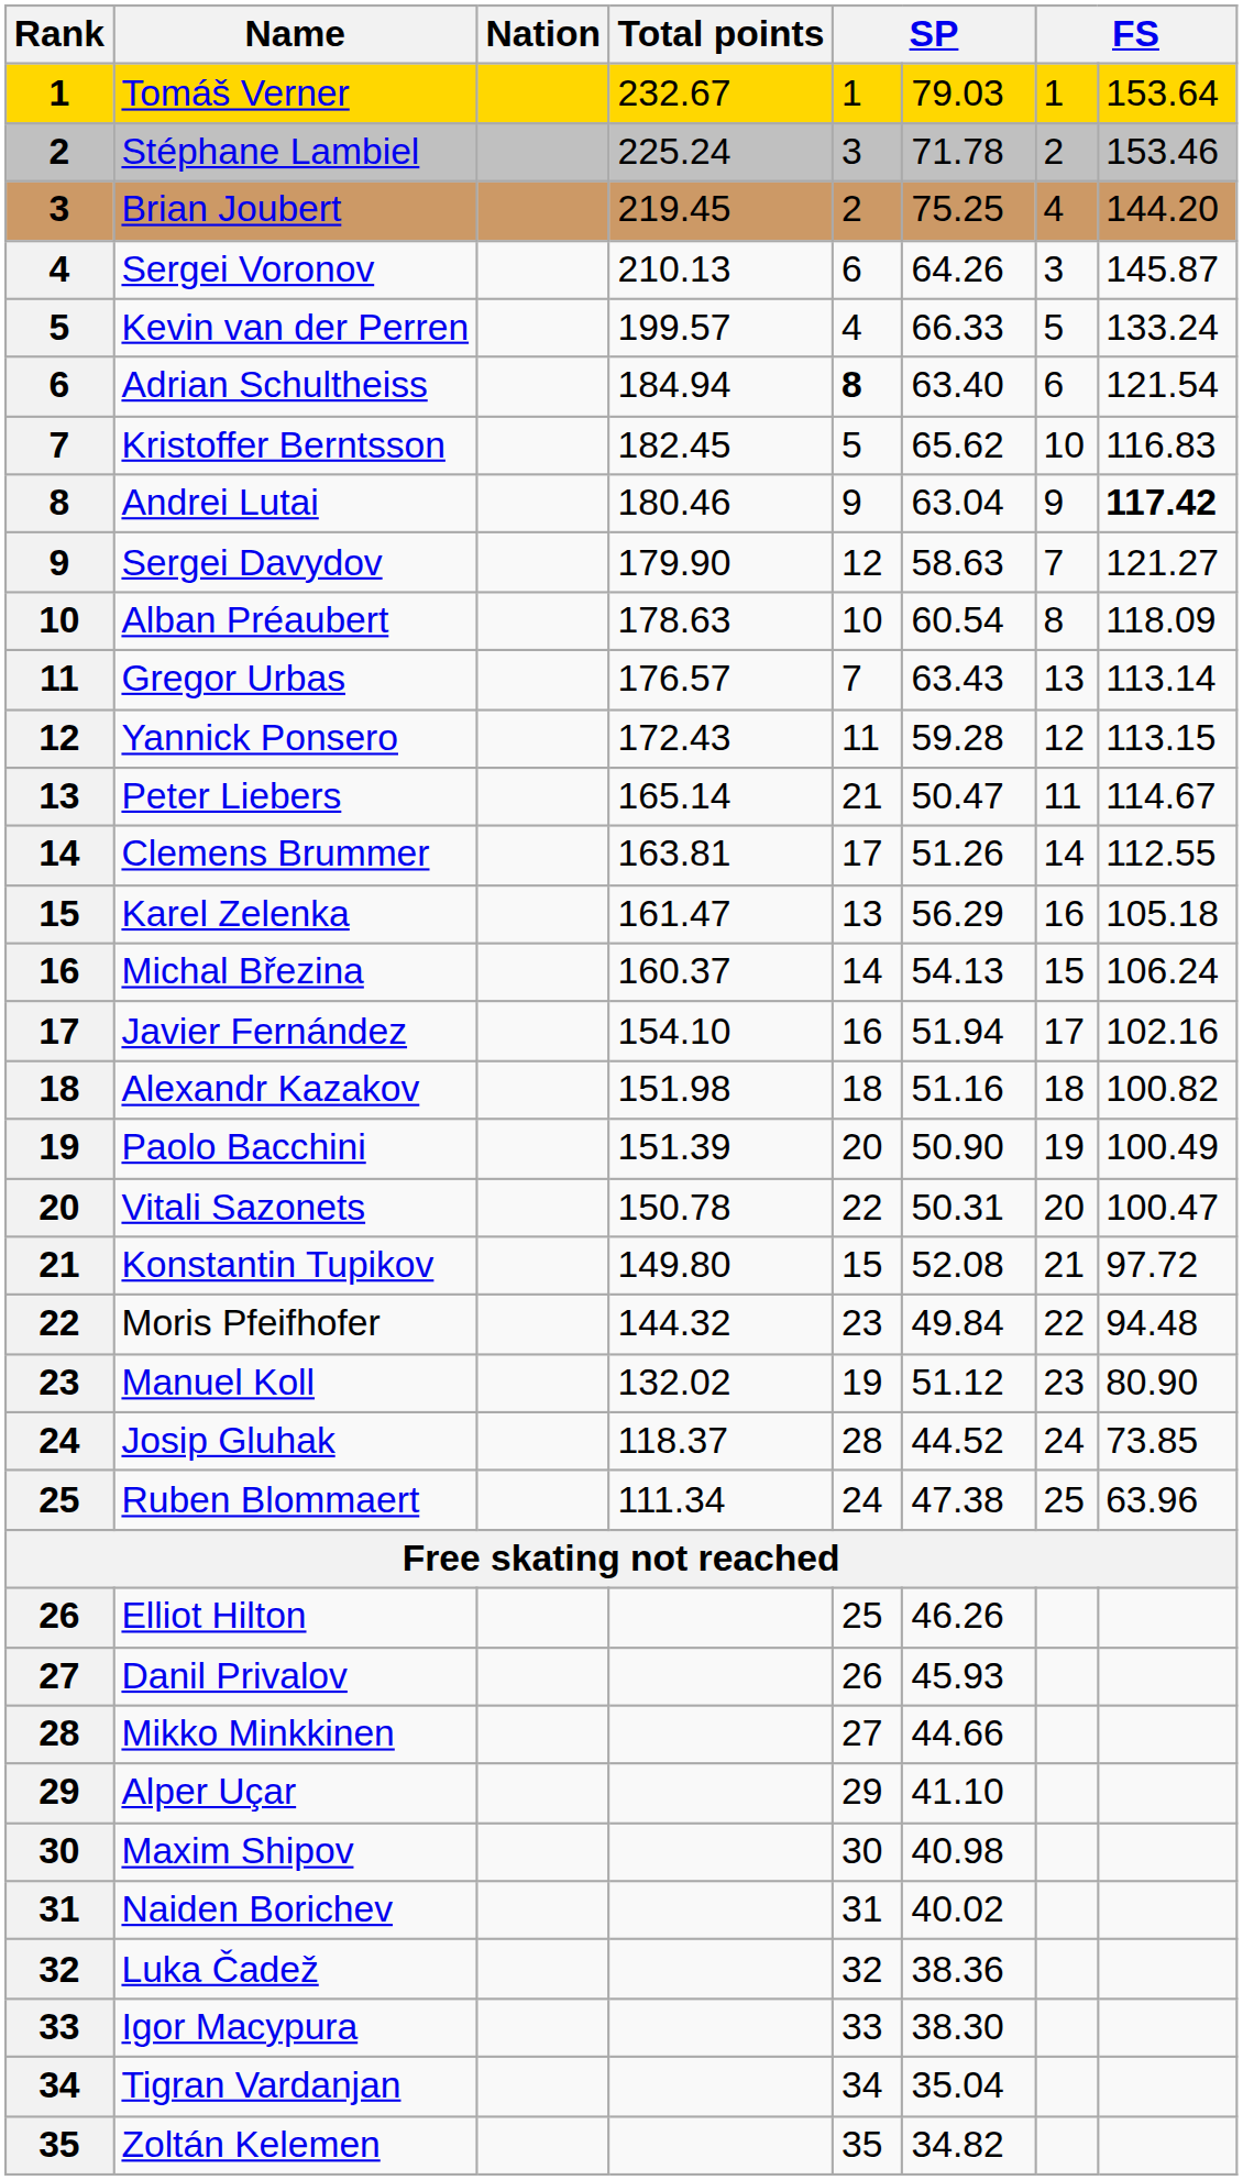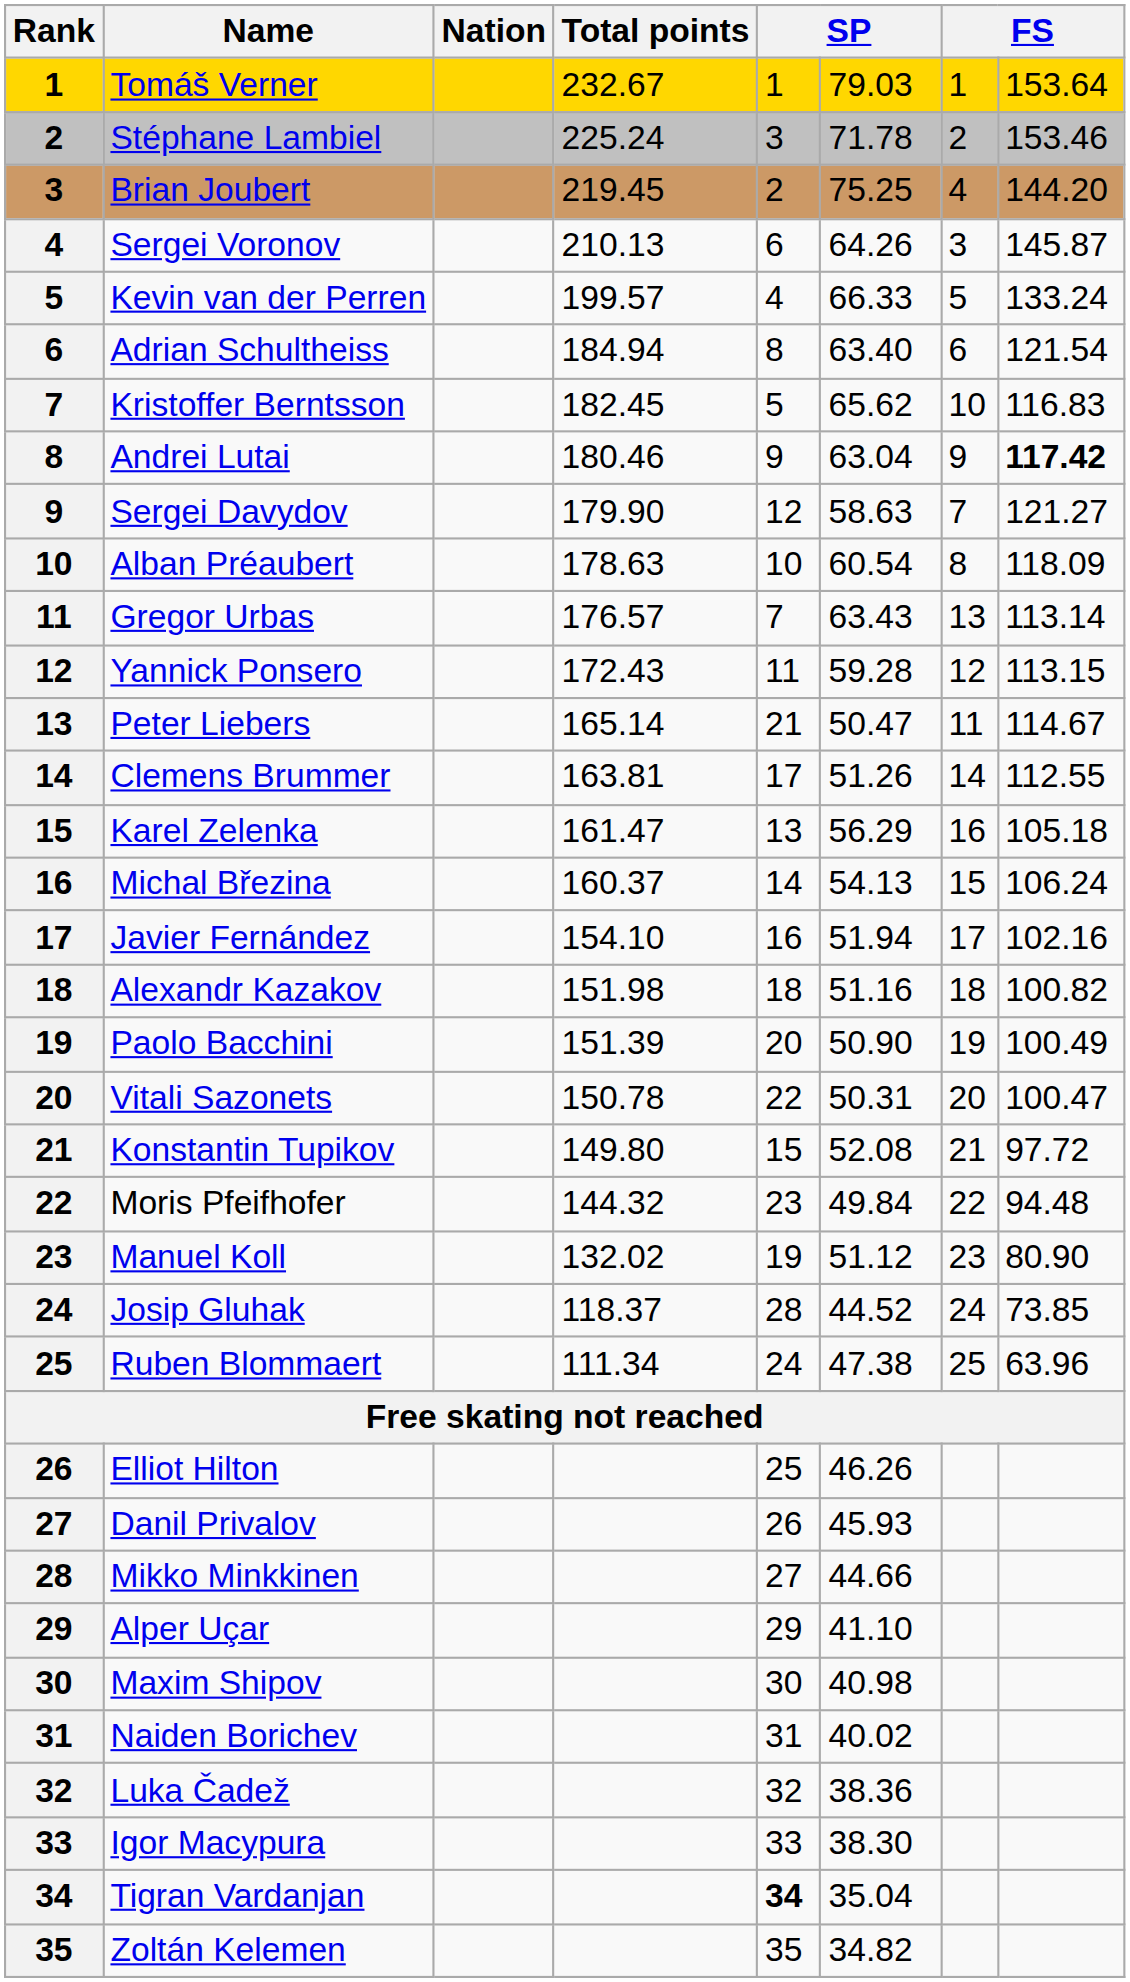Adrian Schultheiss | column 5: bold -> normal
Tigran Vardanjan | column 5: normal -> bold
